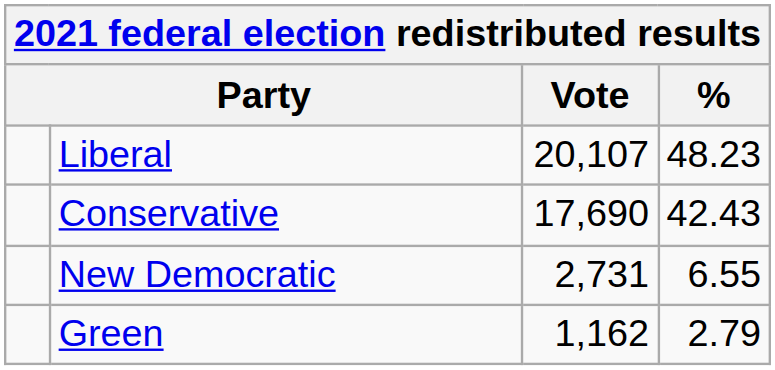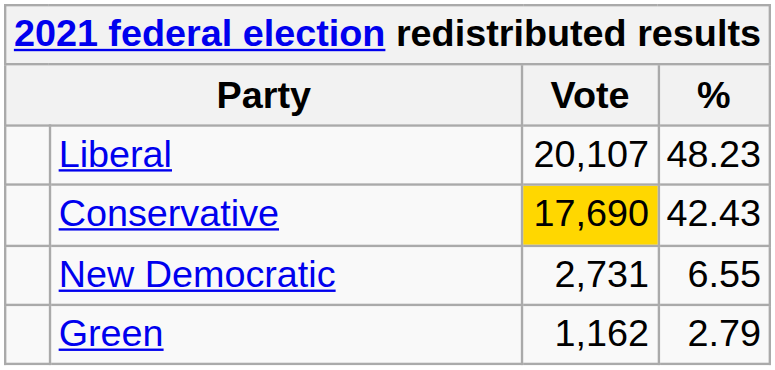Conservative | Vote: no background -> gold background
